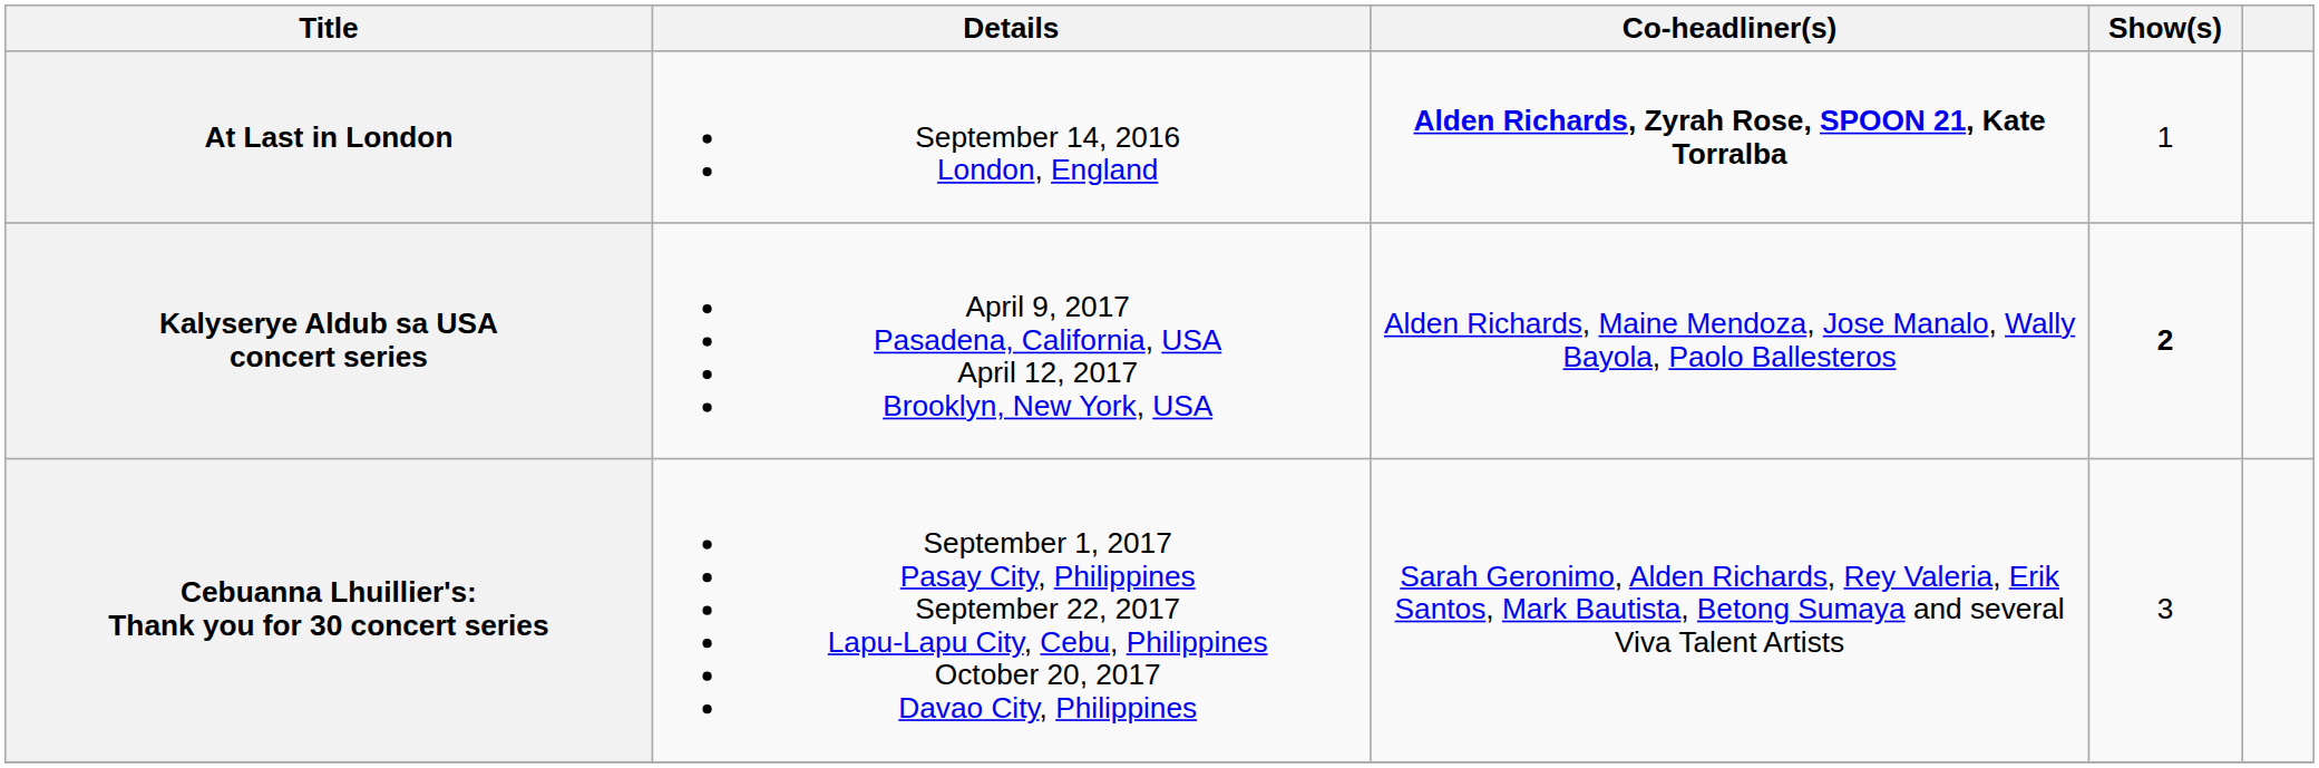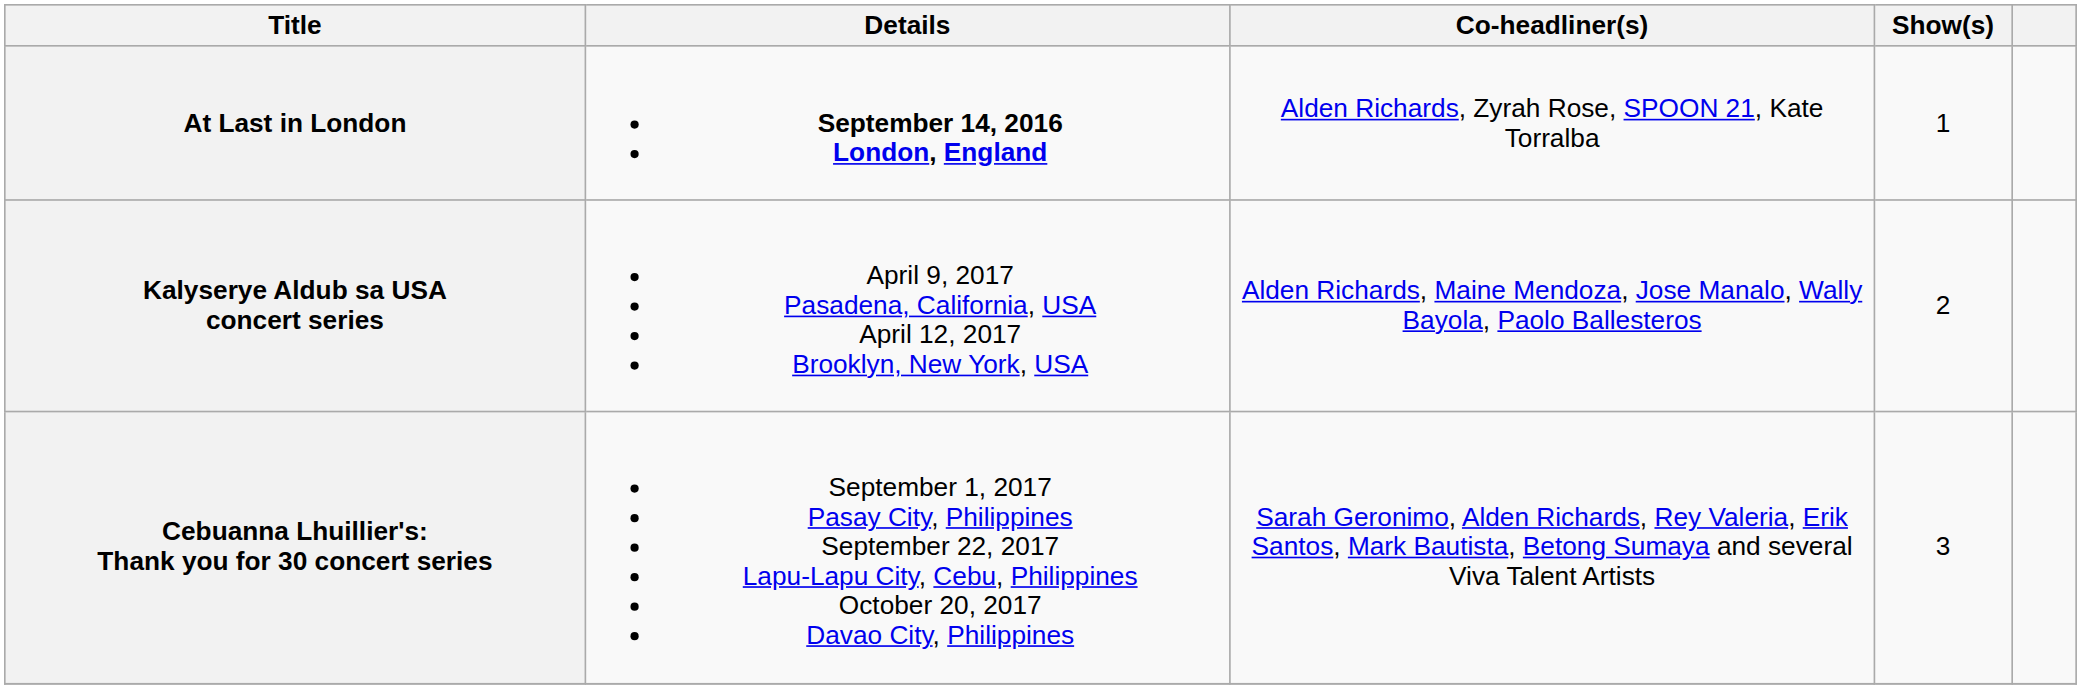At Last in London | Details: normal -> bold
At Last in London | Co-headliner(s): bold -> normal
Kalyserye Aldub sa USA concert series | Show(s): bold -> normal
